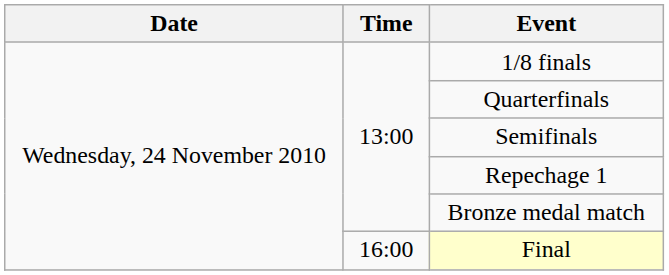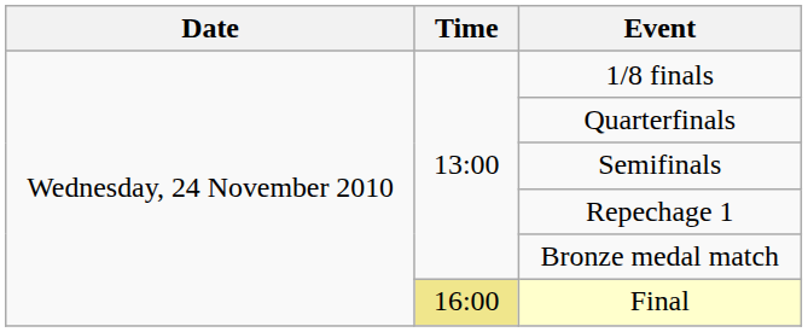Final | Time: no background -> khaki background
